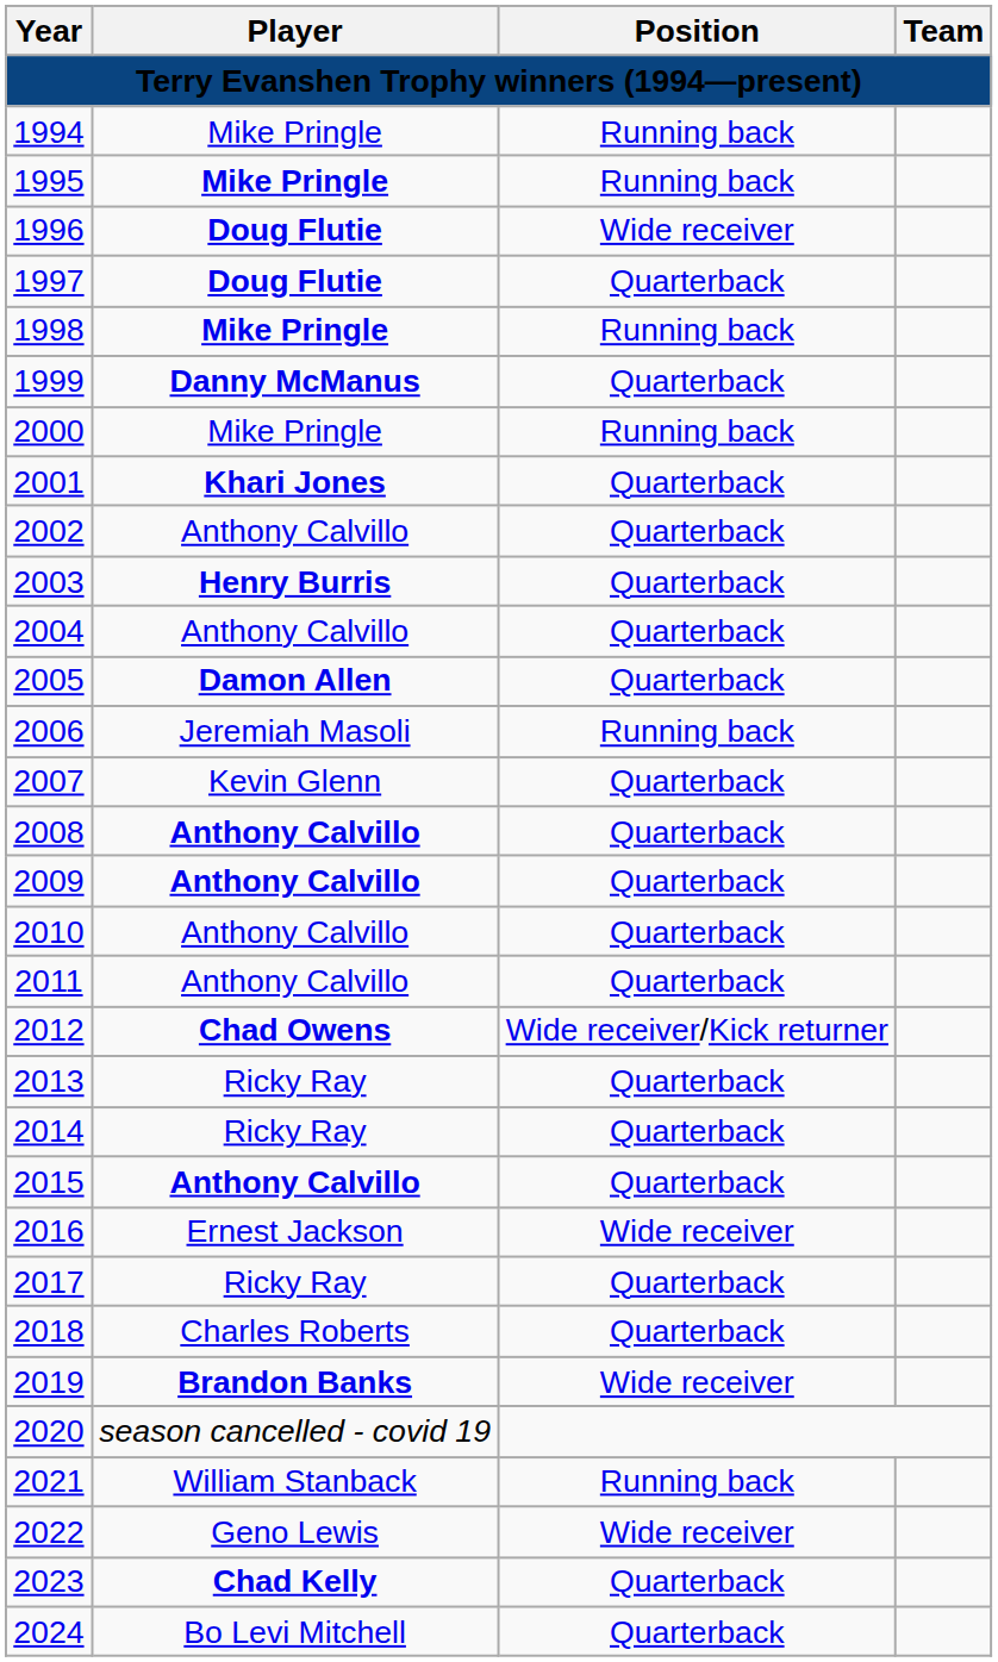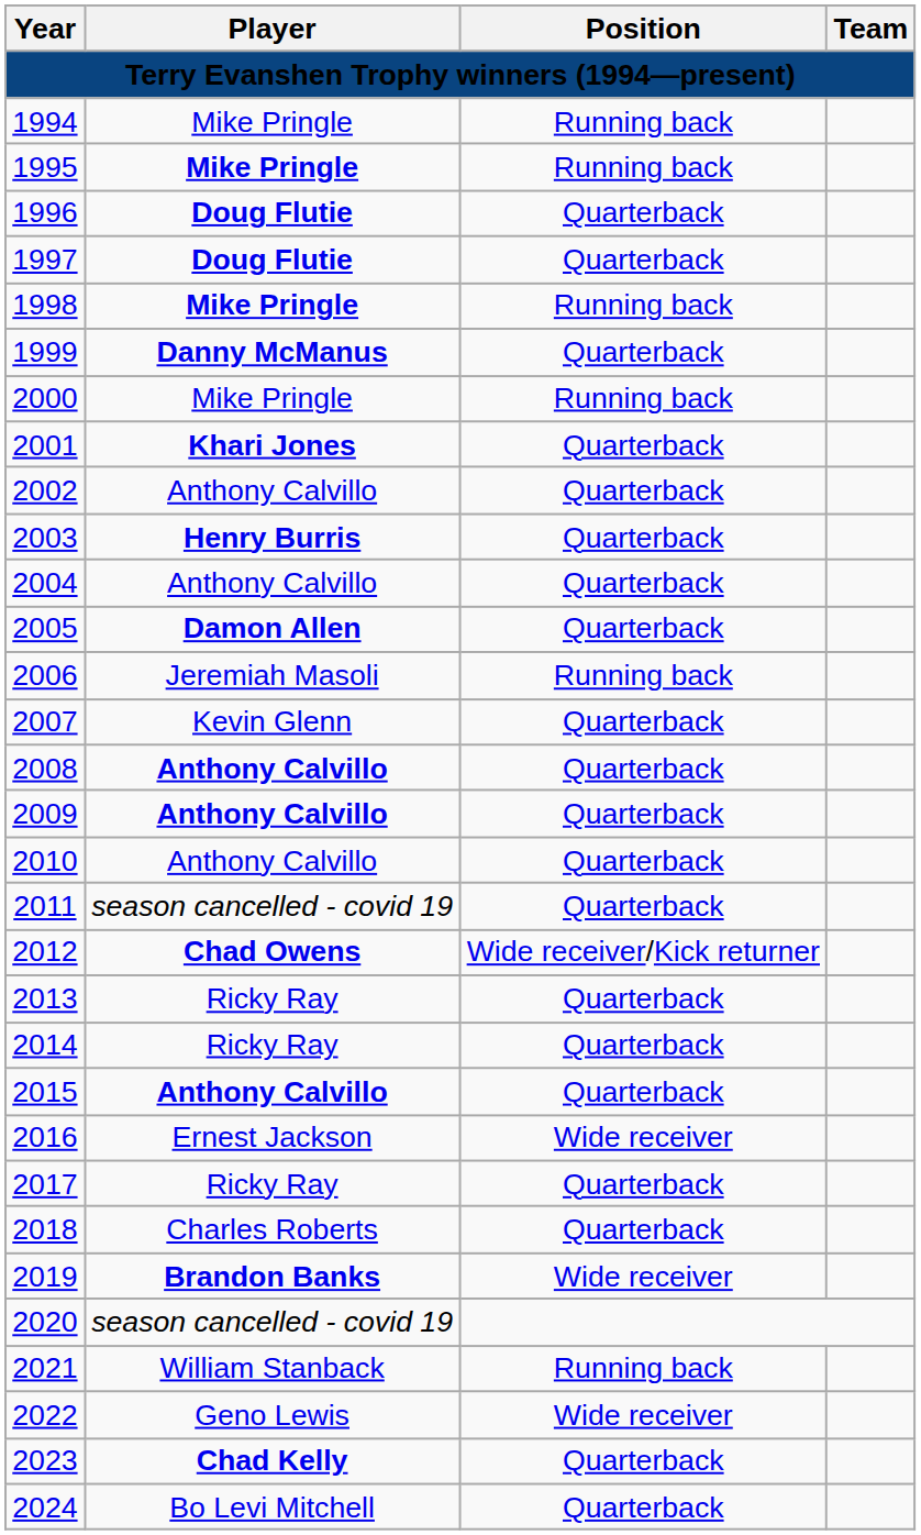1996 | Position: Wide receiver -> Quarterback
2011 | Player: Anthony Calvillo -> season cancelled - covid 19
